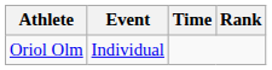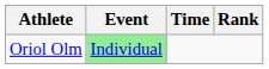Oriol Olm | Event: no background -> lightgreen background
